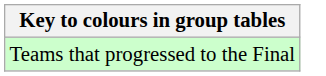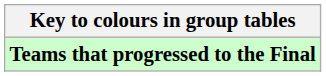row 2 | column 1: normal -> bold
